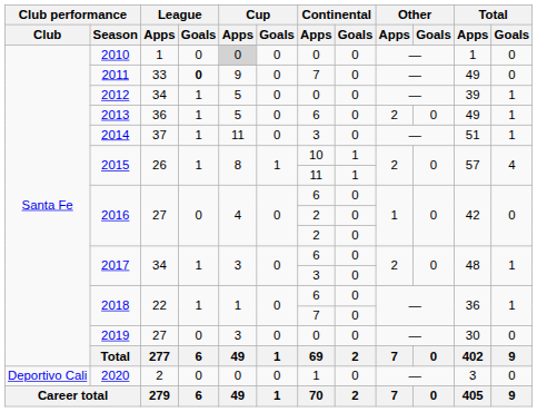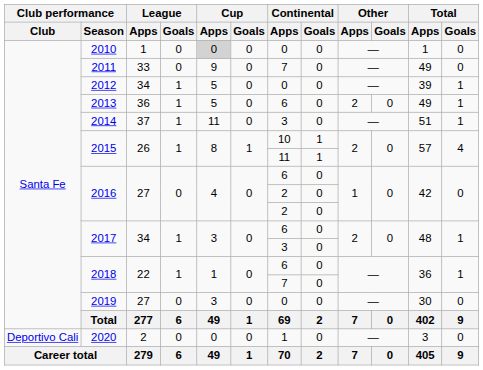2011 | League / Goals: bold -> normal
